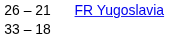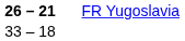FR Yugoslavia | column 1: normal -> bold
